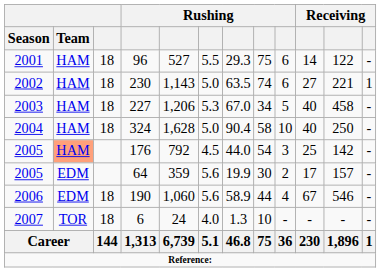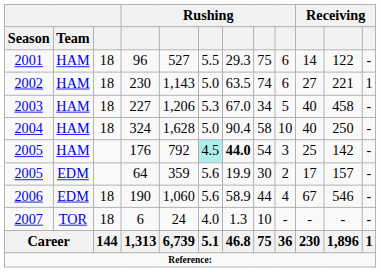176 | Team: lightsalmon background -> no background
176 | column 6: no background -> paleturquoise background
176 | column 7: normal -> bold
